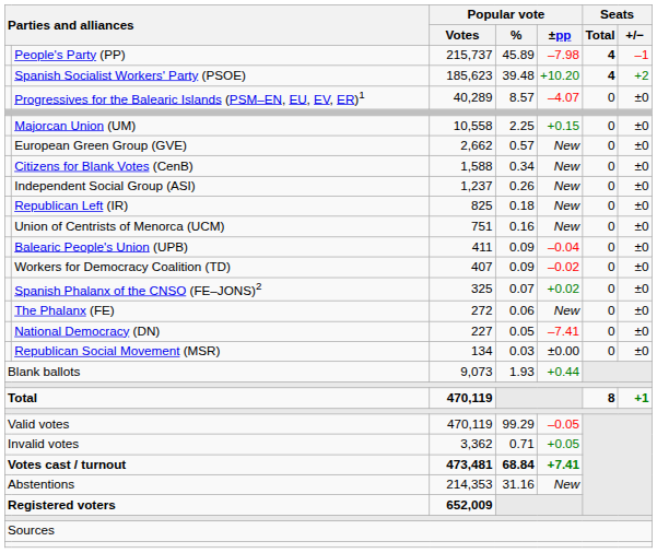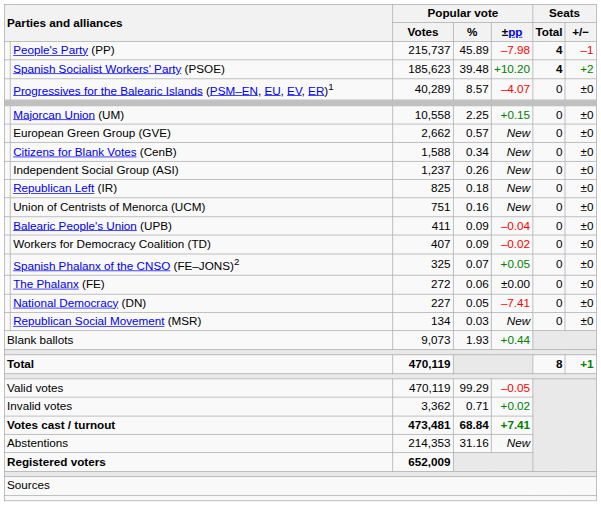Spanish Phalanx of the CNSO (FE–JONS)2 | Popular vote / ±pp: +0.02 -> +0.05
The Phalanx (FE) | Popular vote / ±pp: New -> ±0.00
Republican Social Movement (MSR) | Popular vote / ±pp: ±0.00 -> New
Invalid votes | Popular vote / ±pp: +0.05 -> +0.02
